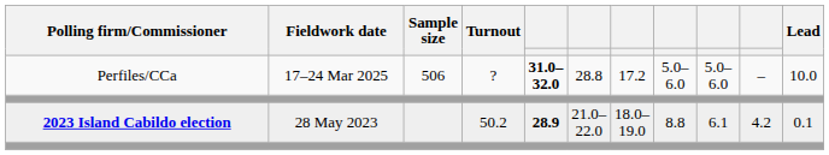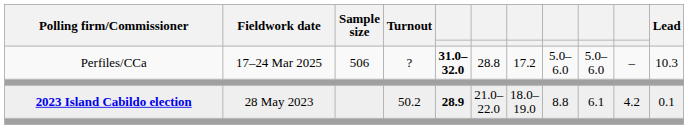Perfiles/CCa | Lead: 10.0 -> 10.3
